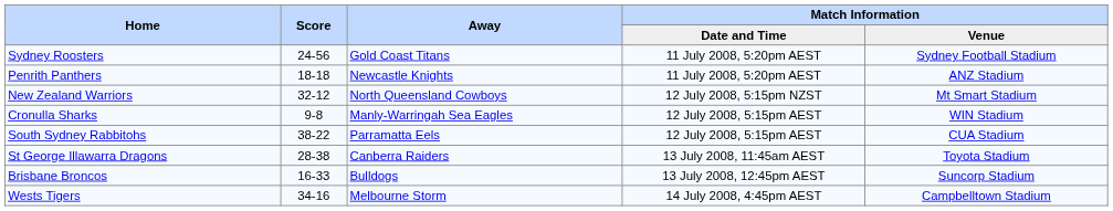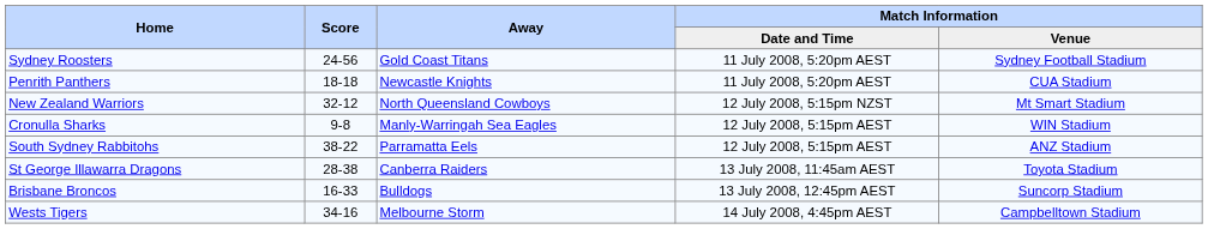Penrith Panthers | Match Information / Venue: ANZ Stadium -> CUA Stadium
South Sydney Rabbitohs | Match Information / Venue: CUA Stadium -> ANZ Stadium
